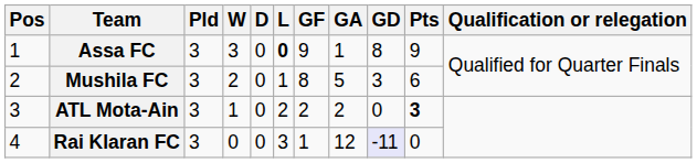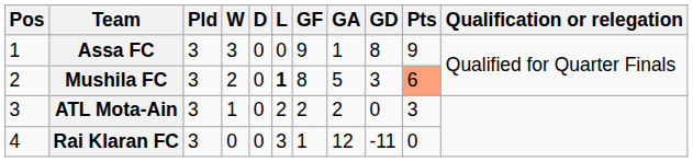Assa FC | L: bold -> normal
Mushila FC | L: normal -> bold
Mushila FC | Pts: no background -> lightsalmon background
ATL Mota-Ain | Pts: bold -> normal
Rai Klaran FC | GD: lavender background -> no background
